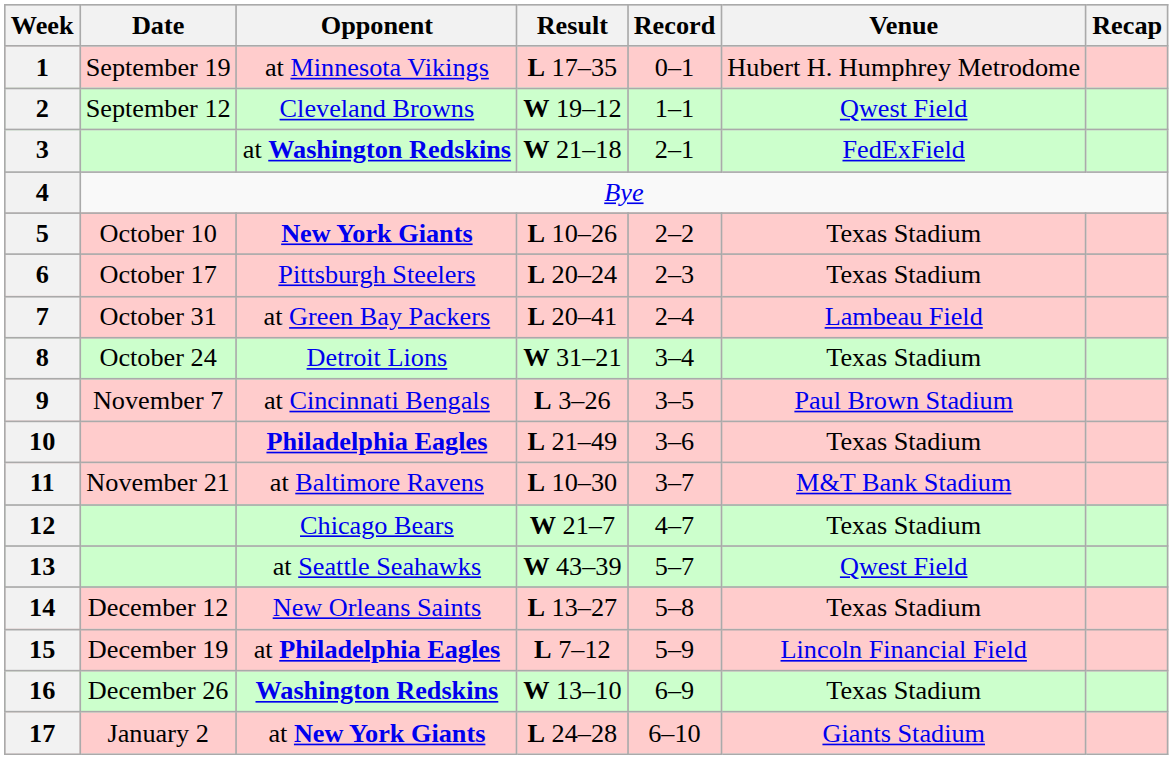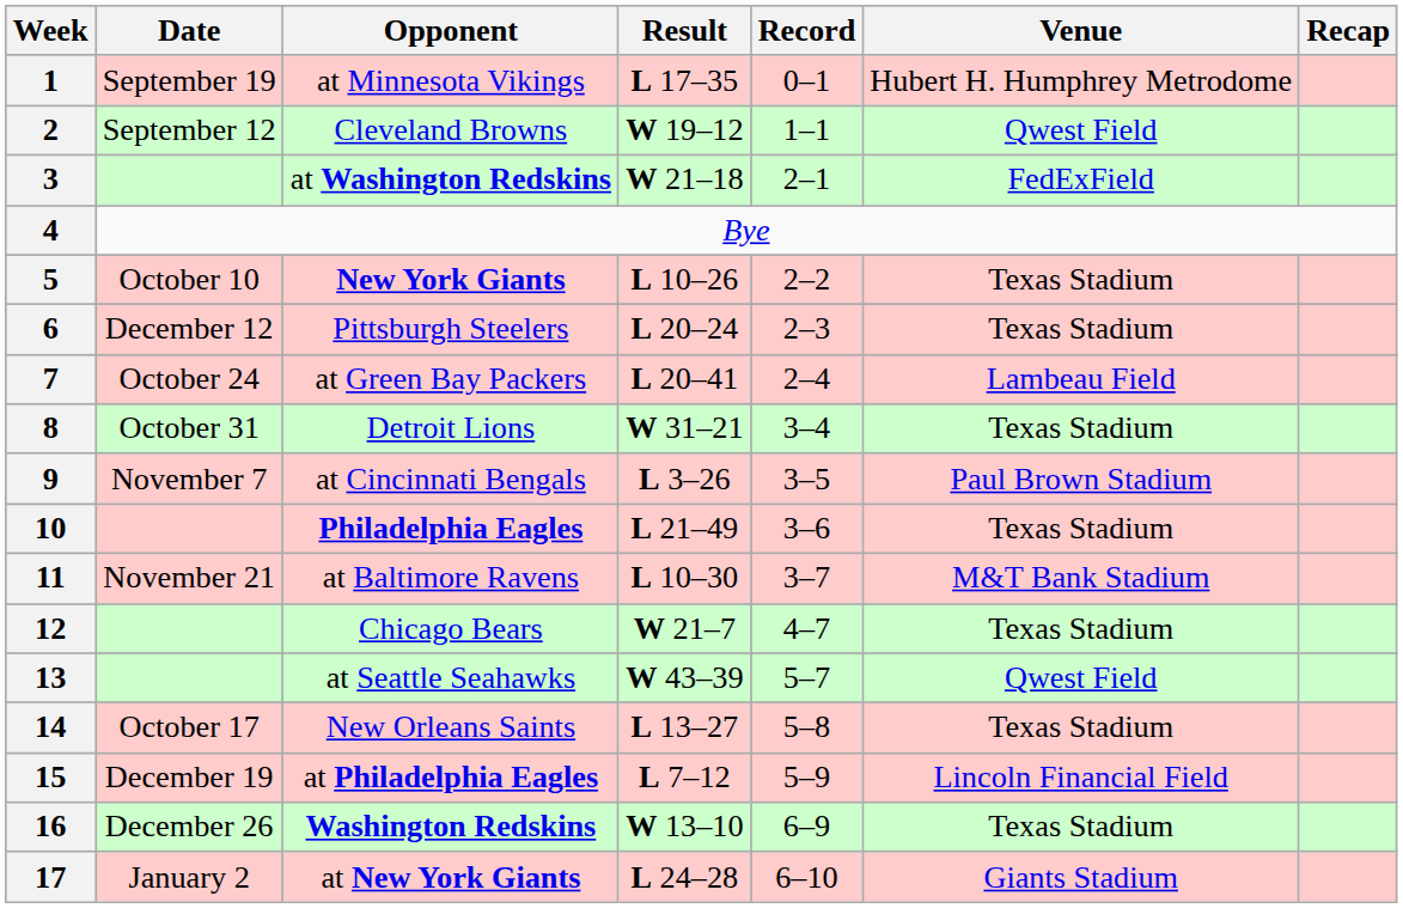6 | Date: October 17 -> December 12
7 | Date: October 31 -> October 24
8 | Date: October 24 -> October 31
14 | Date: December 12 -> October 17
